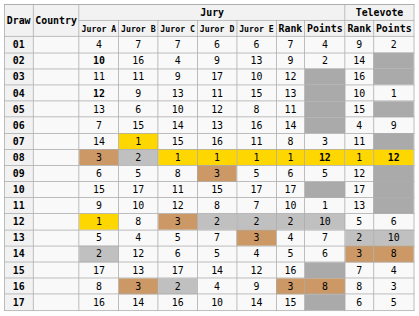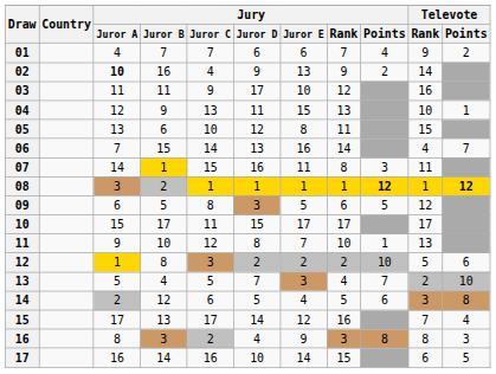04 | Jury / Juror A: bold -> normal
06 | Televote / Points: 9 -> 7
